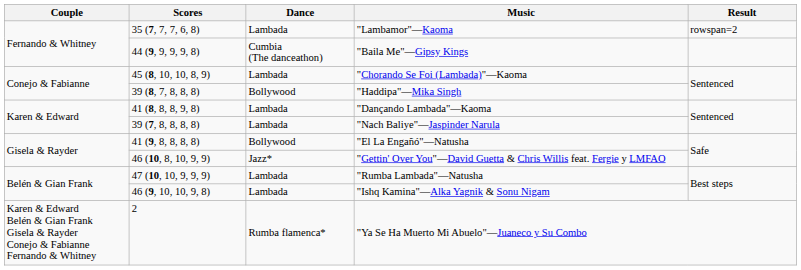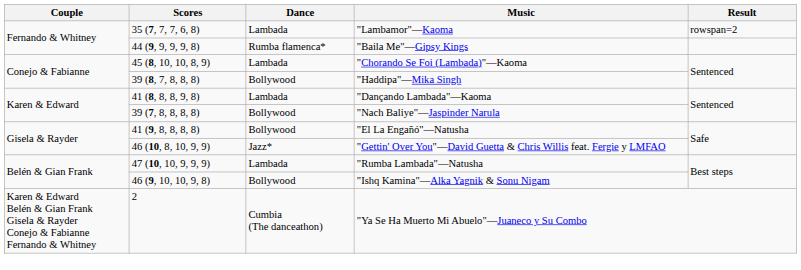"Baila Me"—Gipsy Kings | Dance: Cumbia (The danceathon) -> Rumba flamenca*
"Nach Baliye"—Jaspinder Narula | Dance: Lambada -> Bollywood
"Ishq Kamina"—Alka Yagnik & Sonu Nigam | Dance: Lambada -> Bollywood
"Ya Se Ha Muerto Mi Abuelo"—Juaneco y Su Combo | Dance: Rumba flamenca* -> Cumbia (The danceathon)
